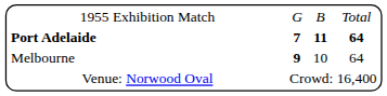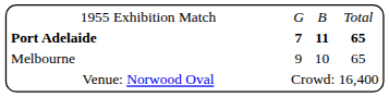Port Adelaide | column 4: 64 -> 65
Melbourne | column 2: bold -> normal
Melbourne | column 4: 64 -> 65
